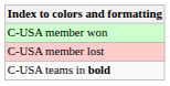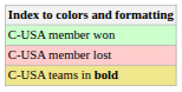row 4 | column 1: no background -> khaki background
